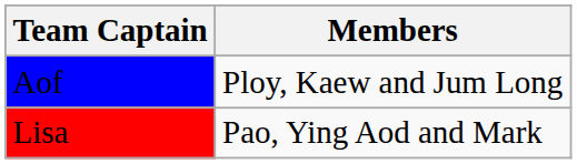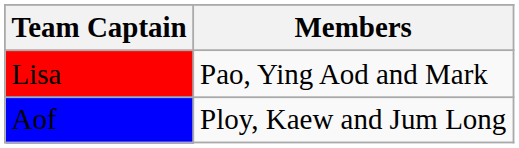rows swapped: Lisa <-> Aof
